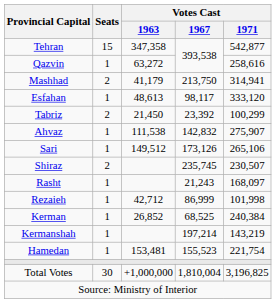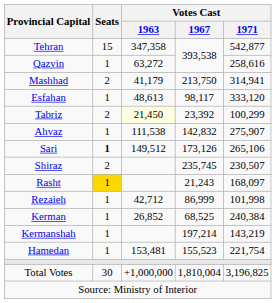Tabriz | Votes Cast / 1963: no background -> lightyellow background
Sari | Seats: normal -> bold
Rasht | Seats: no background -> gold background
